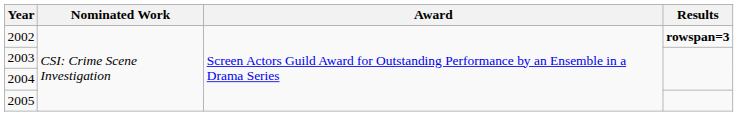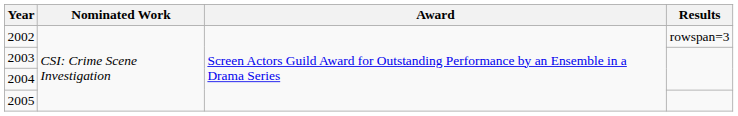2002 | Results: bold -> normal
